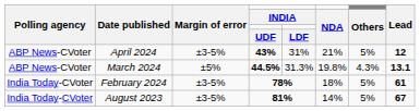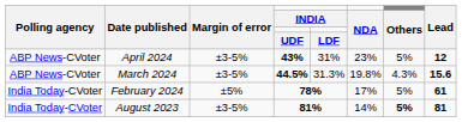April 2024 | NDA: 21% -> 23%
March 2024 | Margin of error: ±5% -> ±3-5%
March 2024 | Lead: 13.1 -> 15.6
February 2024 | Margin of error: ±3-5% -> ±5%
February 2024 | NDA: 18% -> 17%
August 2023 | Others: normal -> bold
August 2023 | Lead: 67 -> 81
